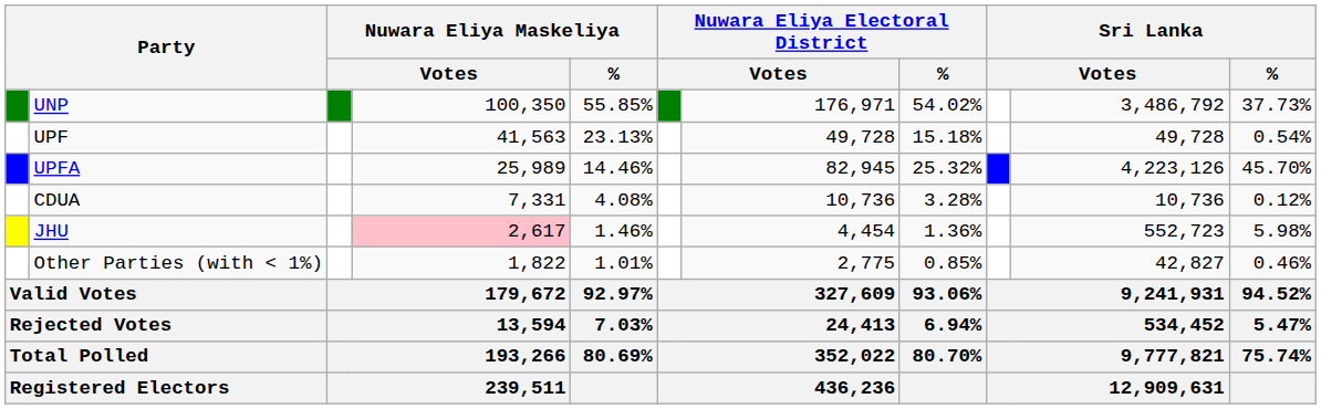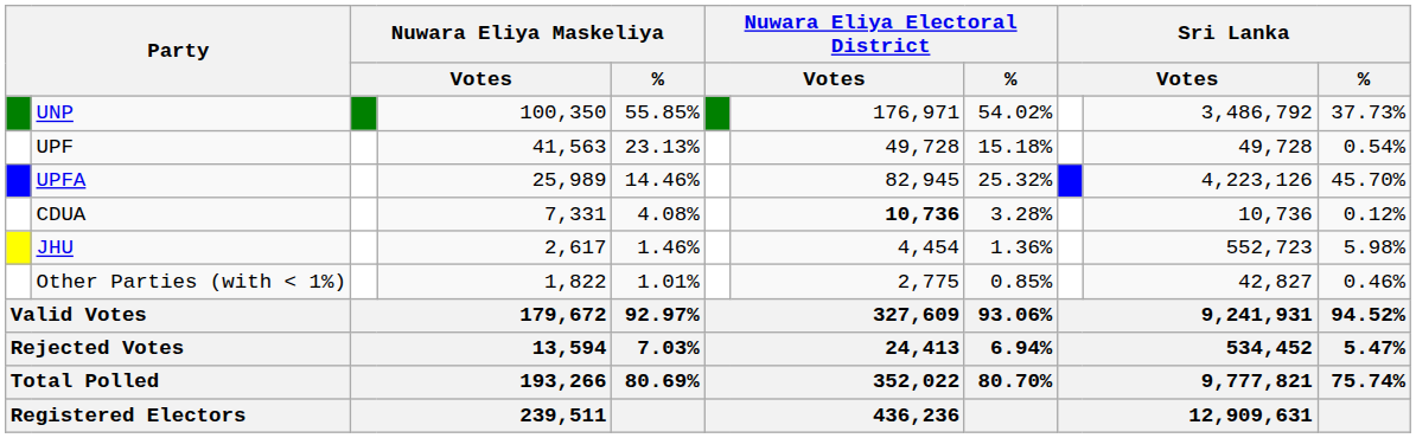CDUA | column 7: normal -> bold
JHU | column 4: pink background -> no background
